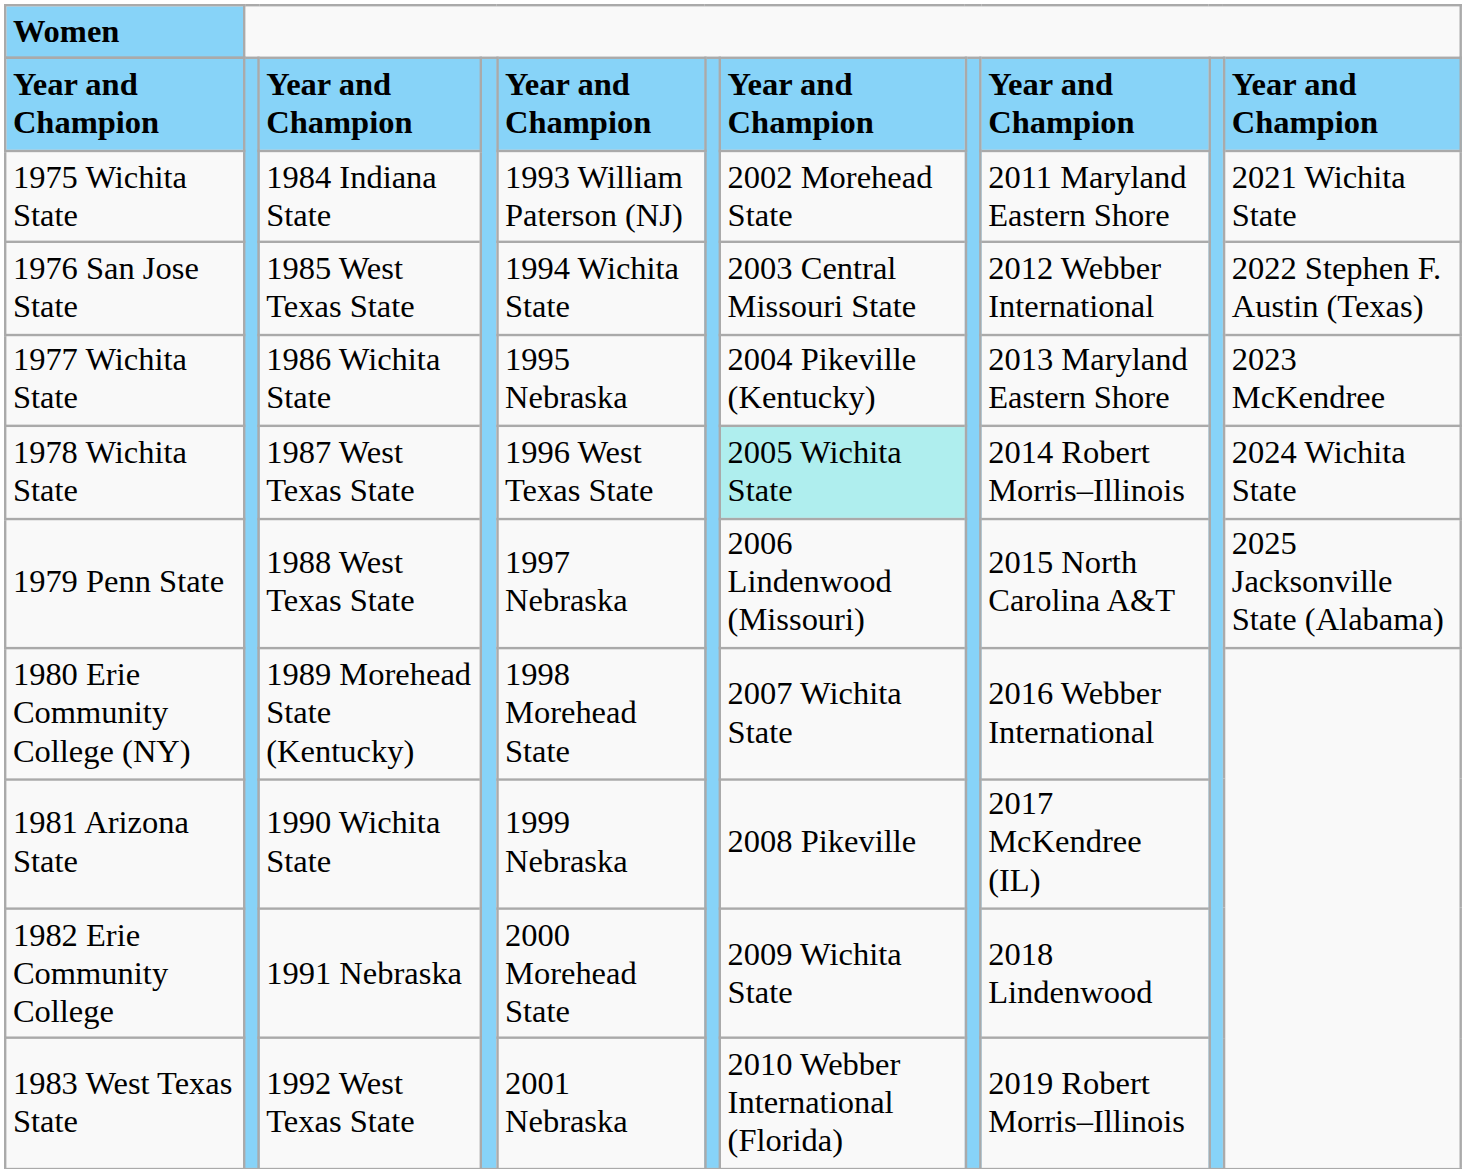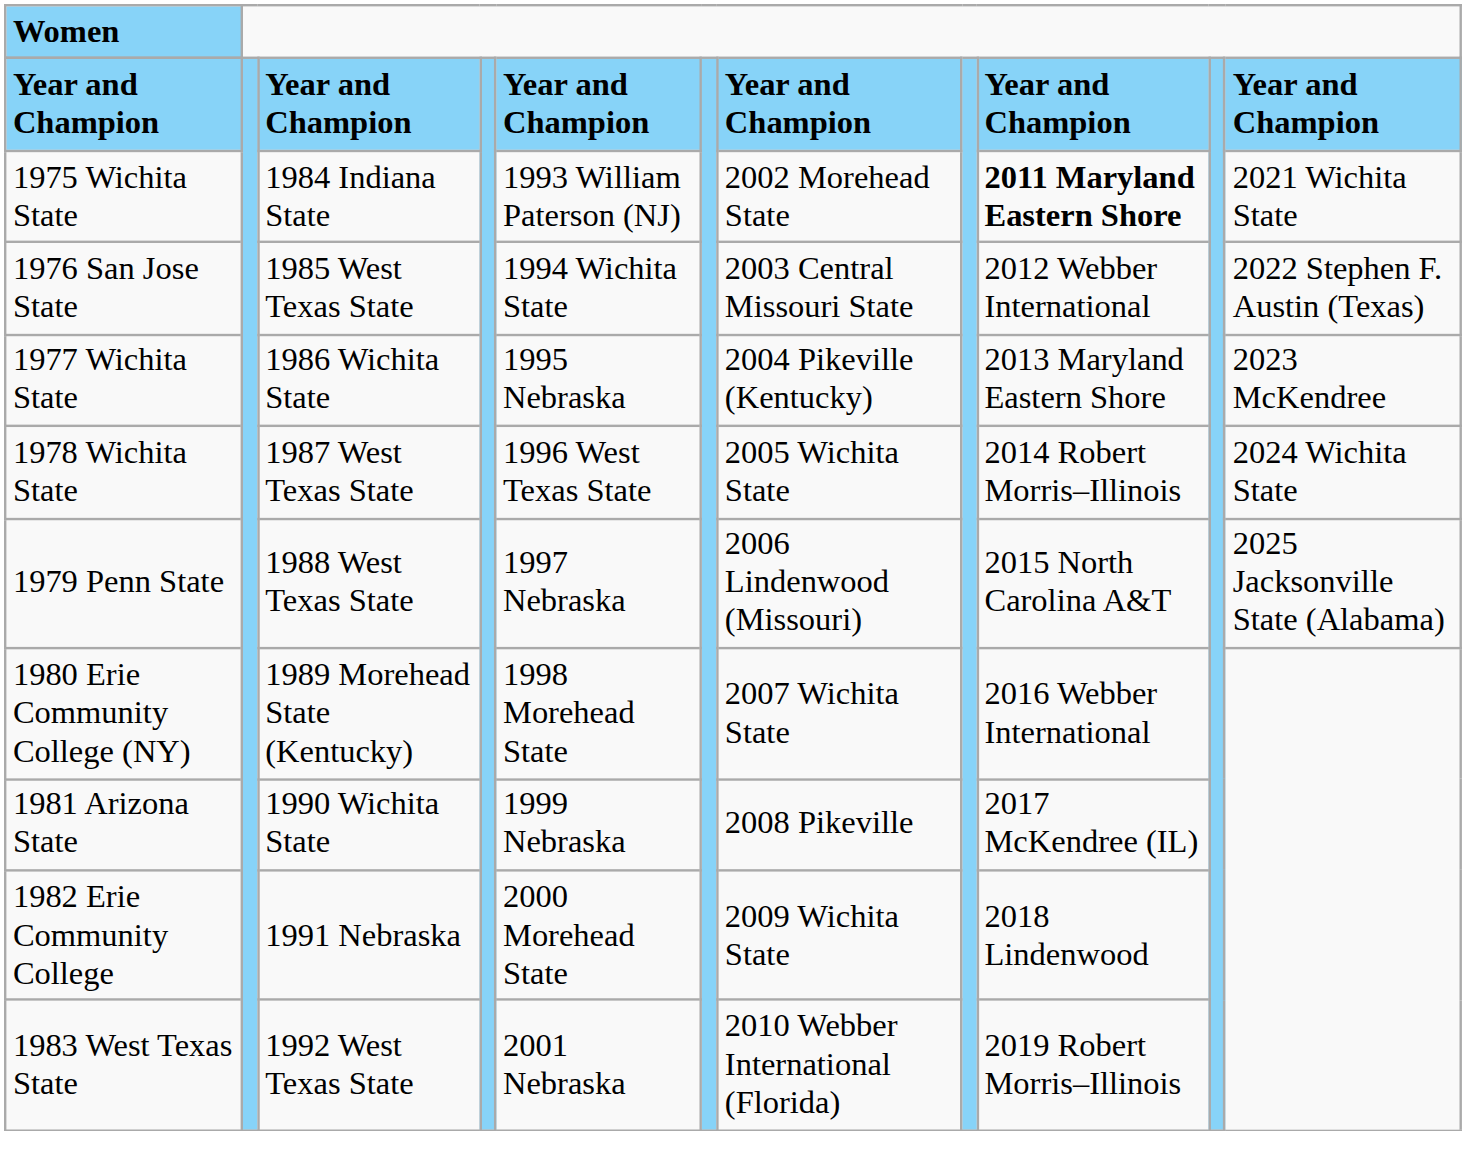1975 Wichita State | column 9: normal -> bold
1978 Wichita State | column 7: paleturquoise background -> no background
